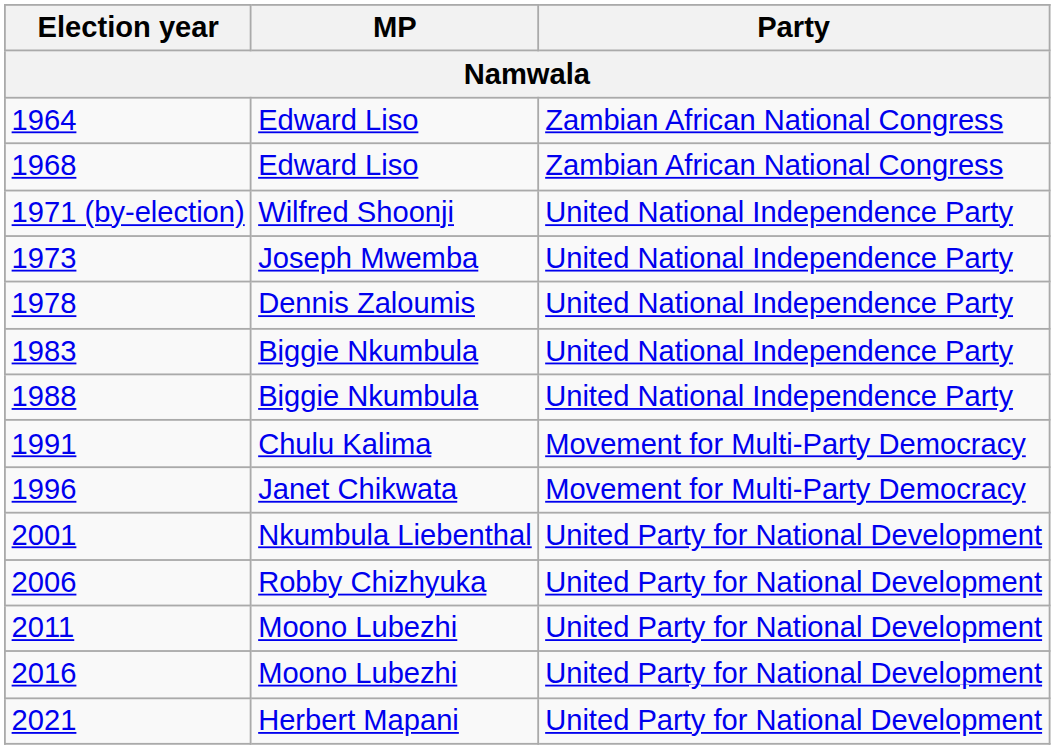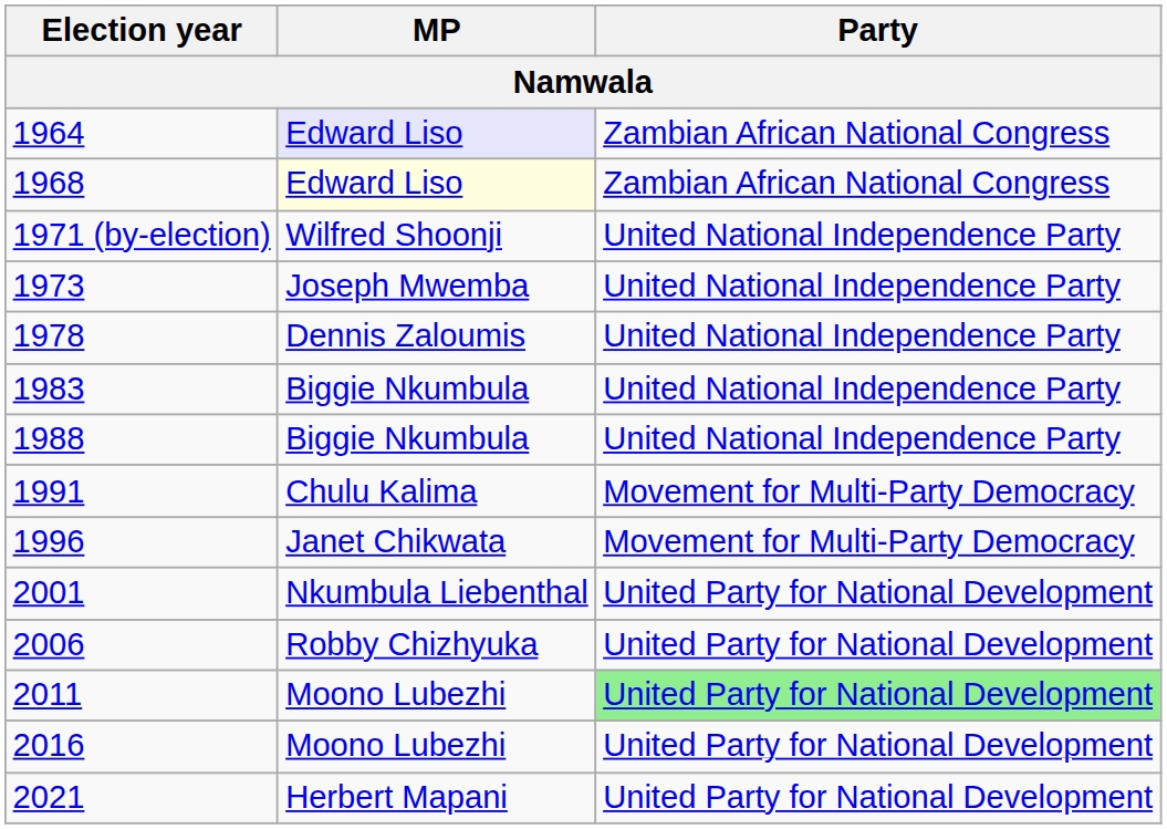1964 | MP: no background -> lavender background
1968 | MP: no background -> lightyellow background
2011 | Party: no background -> lightgreen background
